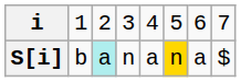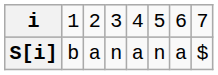S[i] | column 3: paleturquoise background -> no background
S[i] | column 6: gold background -> no background
